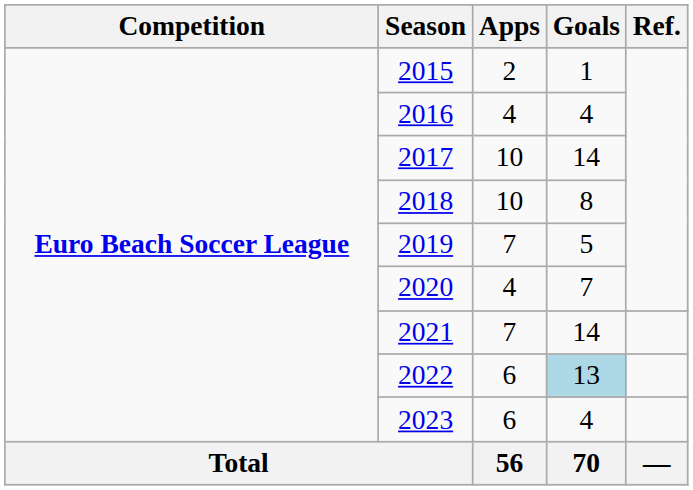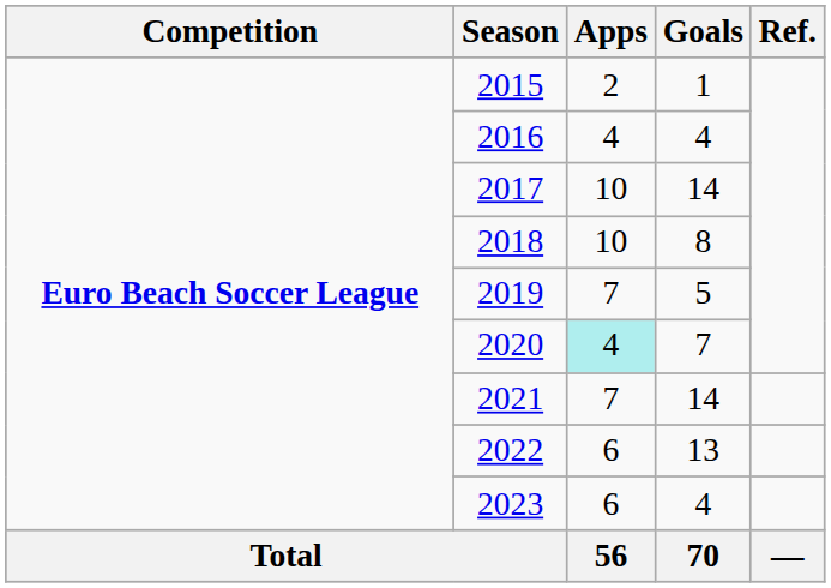2020 | Apps: no background -> paleturquoise background
2022 | Goals: lightblue background -> no background
